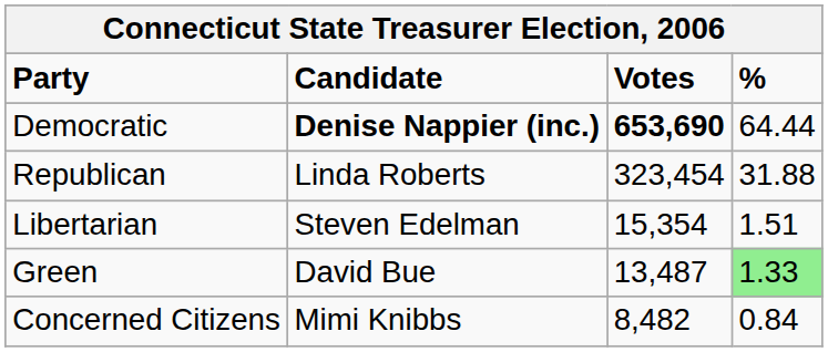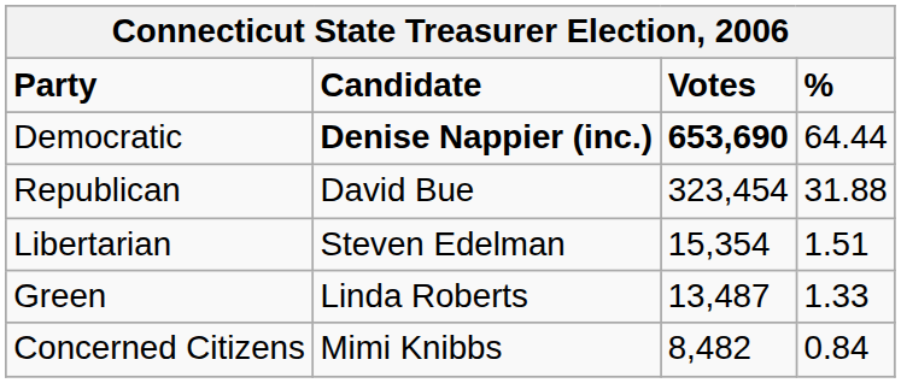Republican | Candidate: Linda Roberts -> David Bue
Green | Candidate: David Bue -> Linda Roberts
Green | %: lightgreen background -> no background
